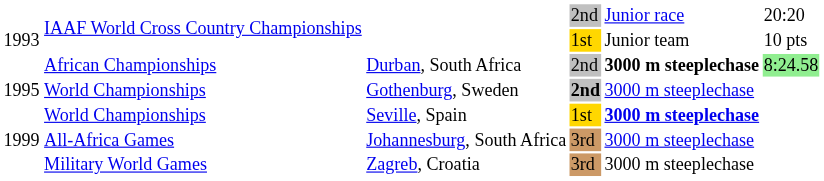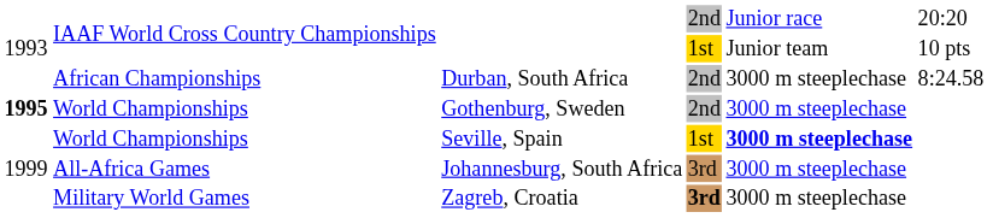Durban, South Africa | column 5: bold -> normal
Durban, South Africa | column 6: lightgreen background -> no background
Gothenburg, Sweden | column 1: normal -> bold
Gothenburg, Sweden | column 4: bold -> normal
Zagreb, Croatia | column 4: normal -> bold
